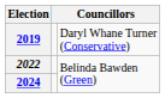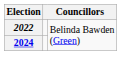- row: 2019 | Daryl Whane Turner (Conservative)
